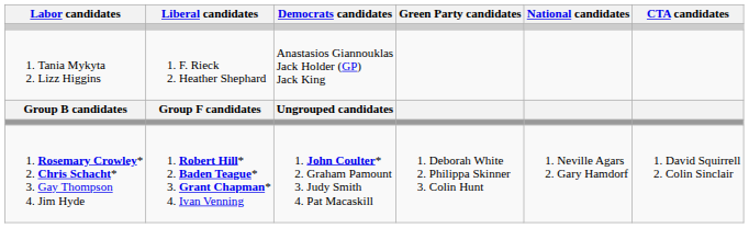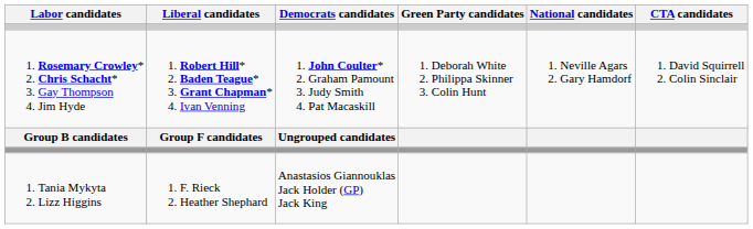rows swapped: Rosemary Crowley* Chris Schacht* Gay Thompson Jim Hyde <-> Tania Mykyta Lizz Higgins
